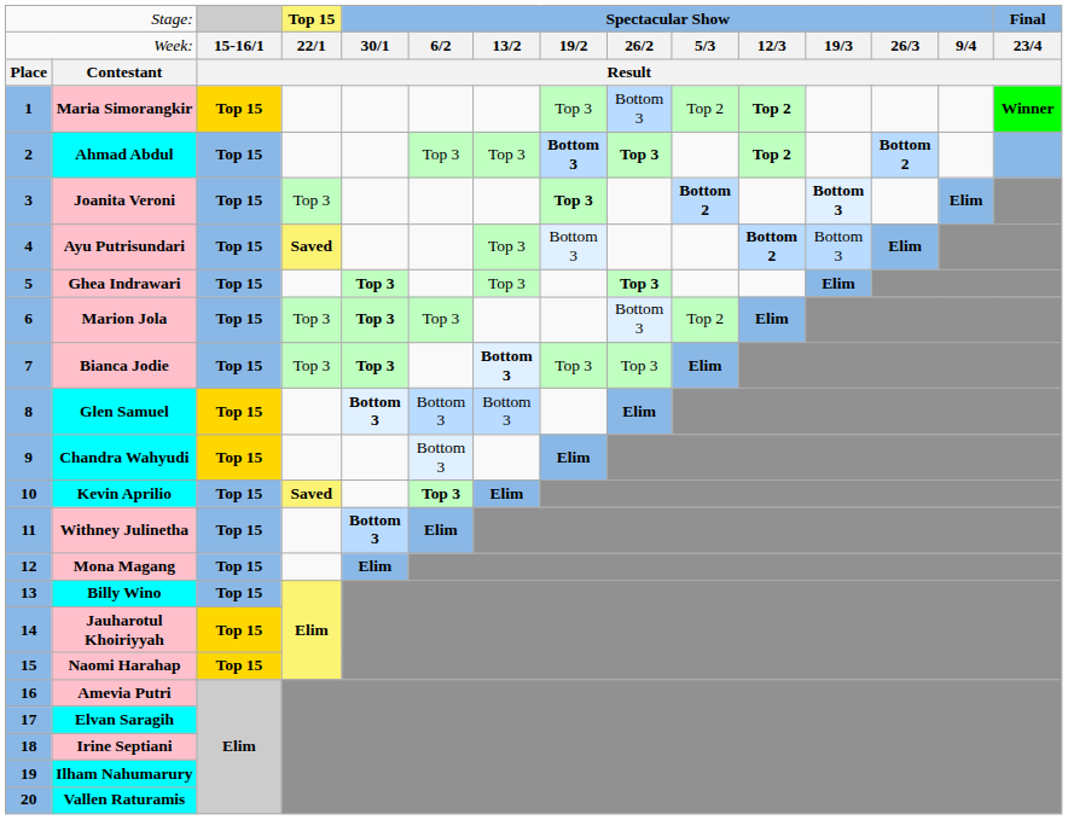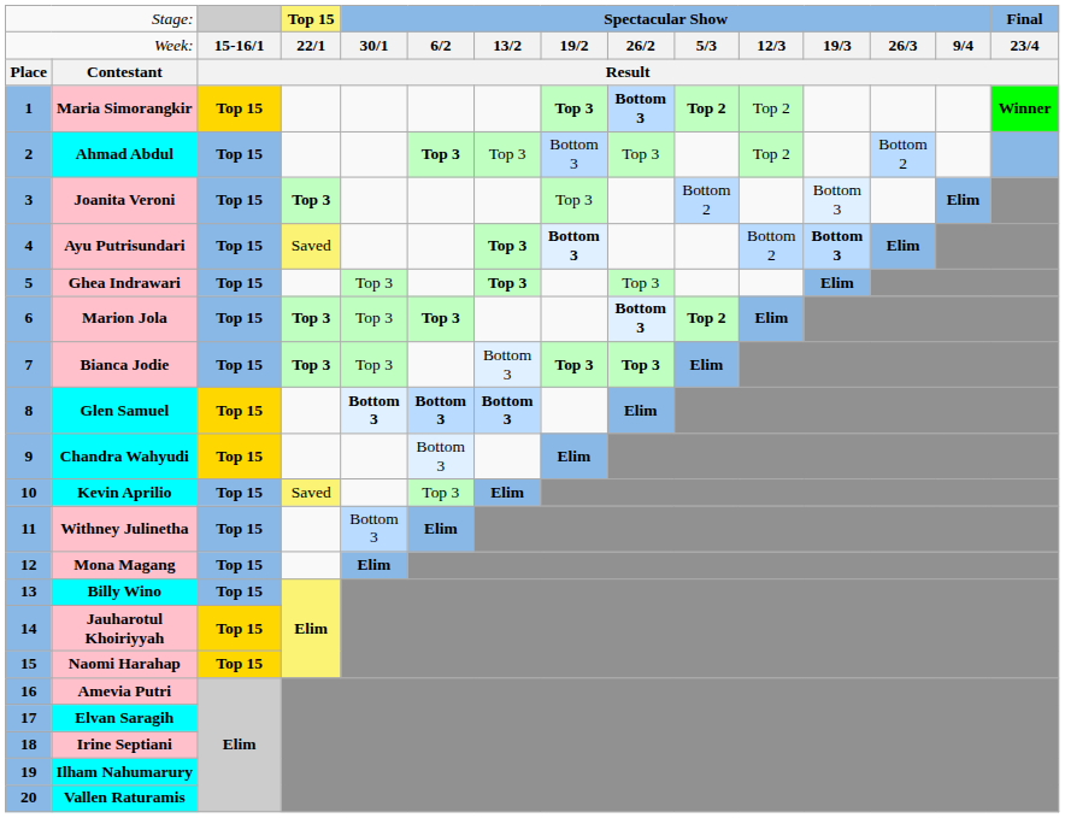Maria Simorangkir | column 8: normal -> bold
Maria Simorangkir | column 9: normal -> bold
Maria Simorangkir | column 10: normal -> bold
Maria Simorangkir | column 11: bold -> normal
Ahmad Abdul | column 6: normal -> bold
Ahmad Abdul | column 8: bold -> normal
Ahmad Abdul | column 9: bold -> normal
Ahmad Abdul | column 11: bold -> normal
Ahmad Abdul | column 13: bold -> normal
Joanita Veroni | column 4: normal -> bold
Joanita Veroni | column 8: bold -> normal
Joanita Veroni | column 10: bold -> normal
Joanita Veroni | column 12: bold -> normal
Ayu Putrisundari | column 4: bold -> normal
Ayu Putrisundari | column 7: normal -> bold
Ayu Putrisundari | column 8: normal -> bold
Ayu Putrisundari | column 11: bold -> normal
Ayu Putrisundari | column 12: normal -> bold
Ghea Indrawari | column 5: bold -> normal
Ghea Indrawari | column 7: normal -> bold
Ghea Indrawari | column 9: bold -> normal
Marion Jola | column 4: normal -> bold
Marion Jola | column 5: bold -> normal
Marion Jola | column 6: normal -> bold
Marion Jola | column 9: normal -> bold
Marion Jola | column 10: normal -> bold
Bianca Jodie | column 4: normal -> bold
Bianca Jodie | column 5: bold -> normal
Bianca Jodie | column 7: bold -> normal
Bianca Jodie | column 8: normal -> bold
Bianca Jodie | column 9: normal -> bold
Glen Samuel | column 6: normal -> bold
Glen Samuel | column 7: normal -> bold
Kevin Aprilio | column 4: bold -> normal
Kevin Aprilio | column 6: bold -> normal
Withney Julinetha | column 5: bold -> normal
